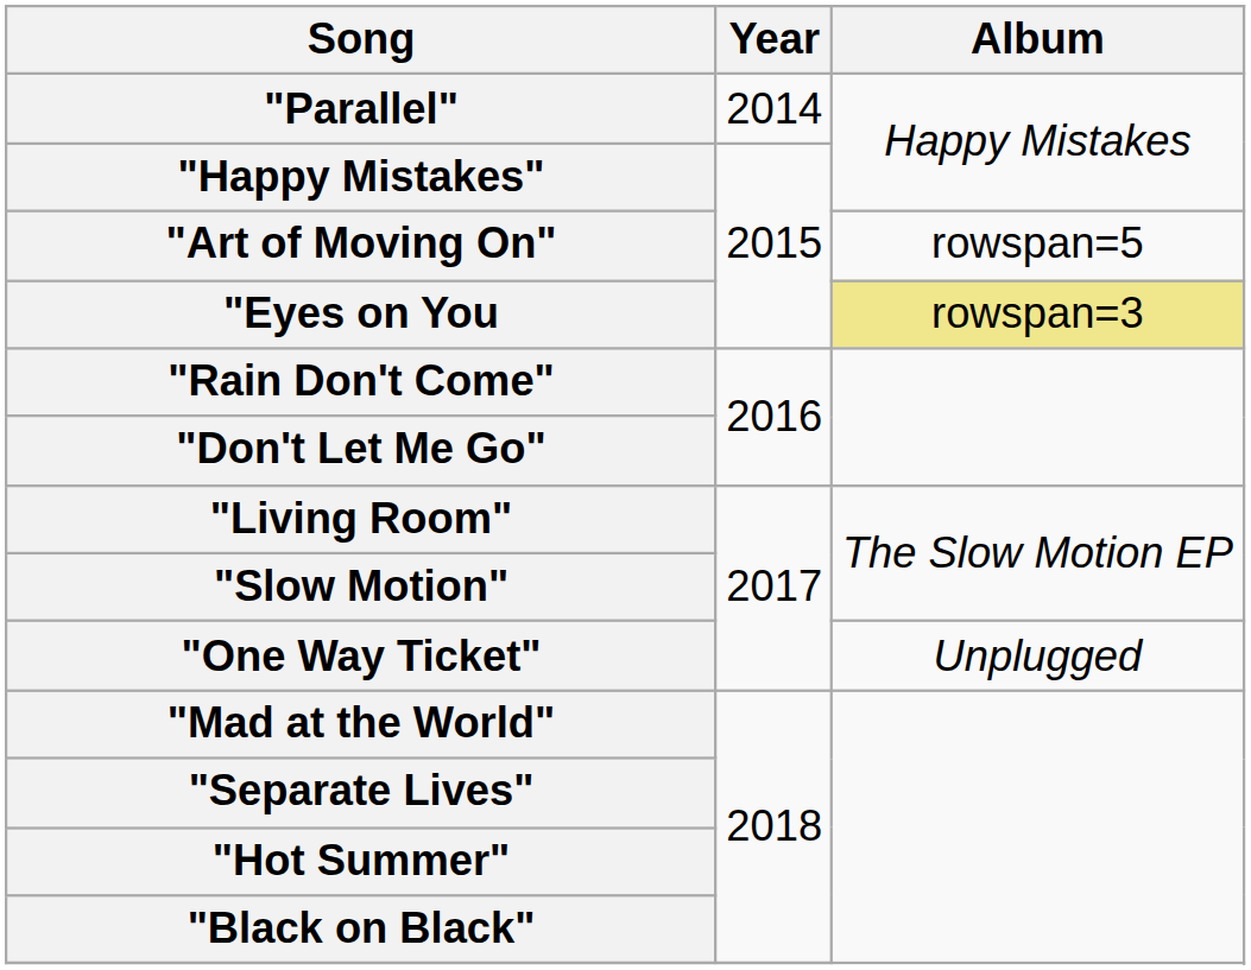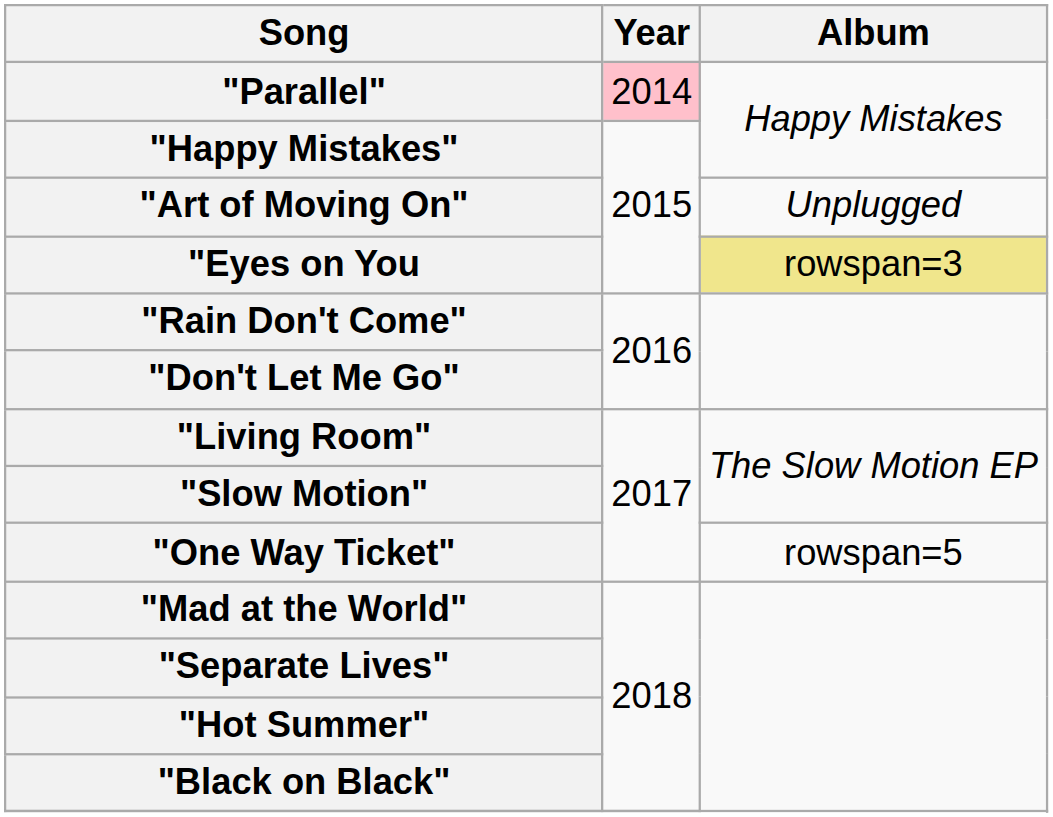"Parallel" | Year: no background -> pink background
"Art of Moving On" | Album: rowspan=5 -> Unplugged
"One Way Ticket" | Album: Unplugged -> rowspan=5
